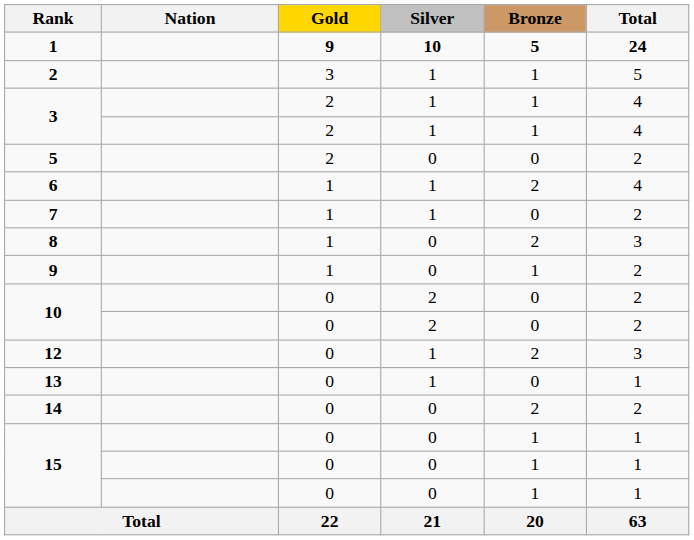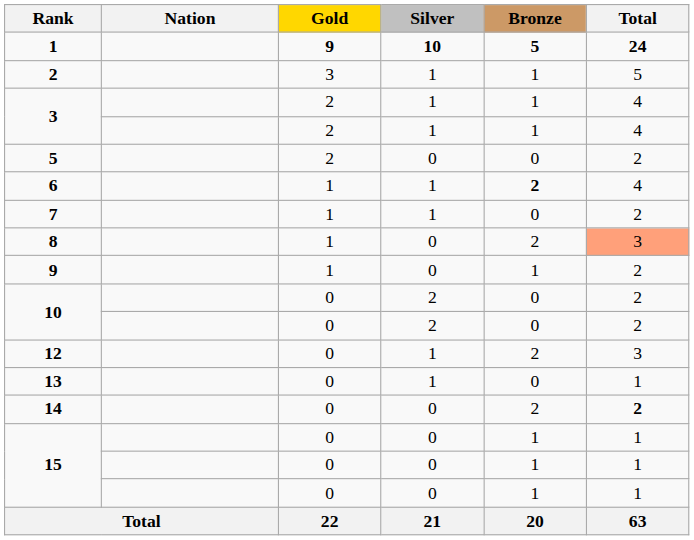6 | Bronze: normal -> bold
8 | Total: no background -> lightsalmon background
14 | Total: normal -> bold
